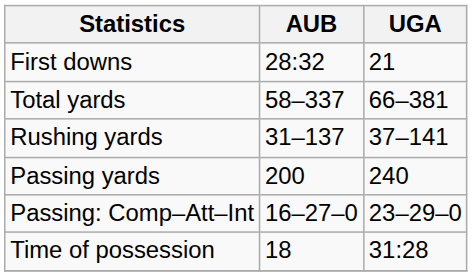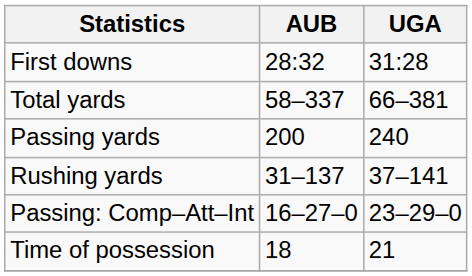First downs | UGA: 21 -> 31:28
rows swapped: Rushing yards <-> Passing yards
Time of possession | UGA: 31:28 -> 21
